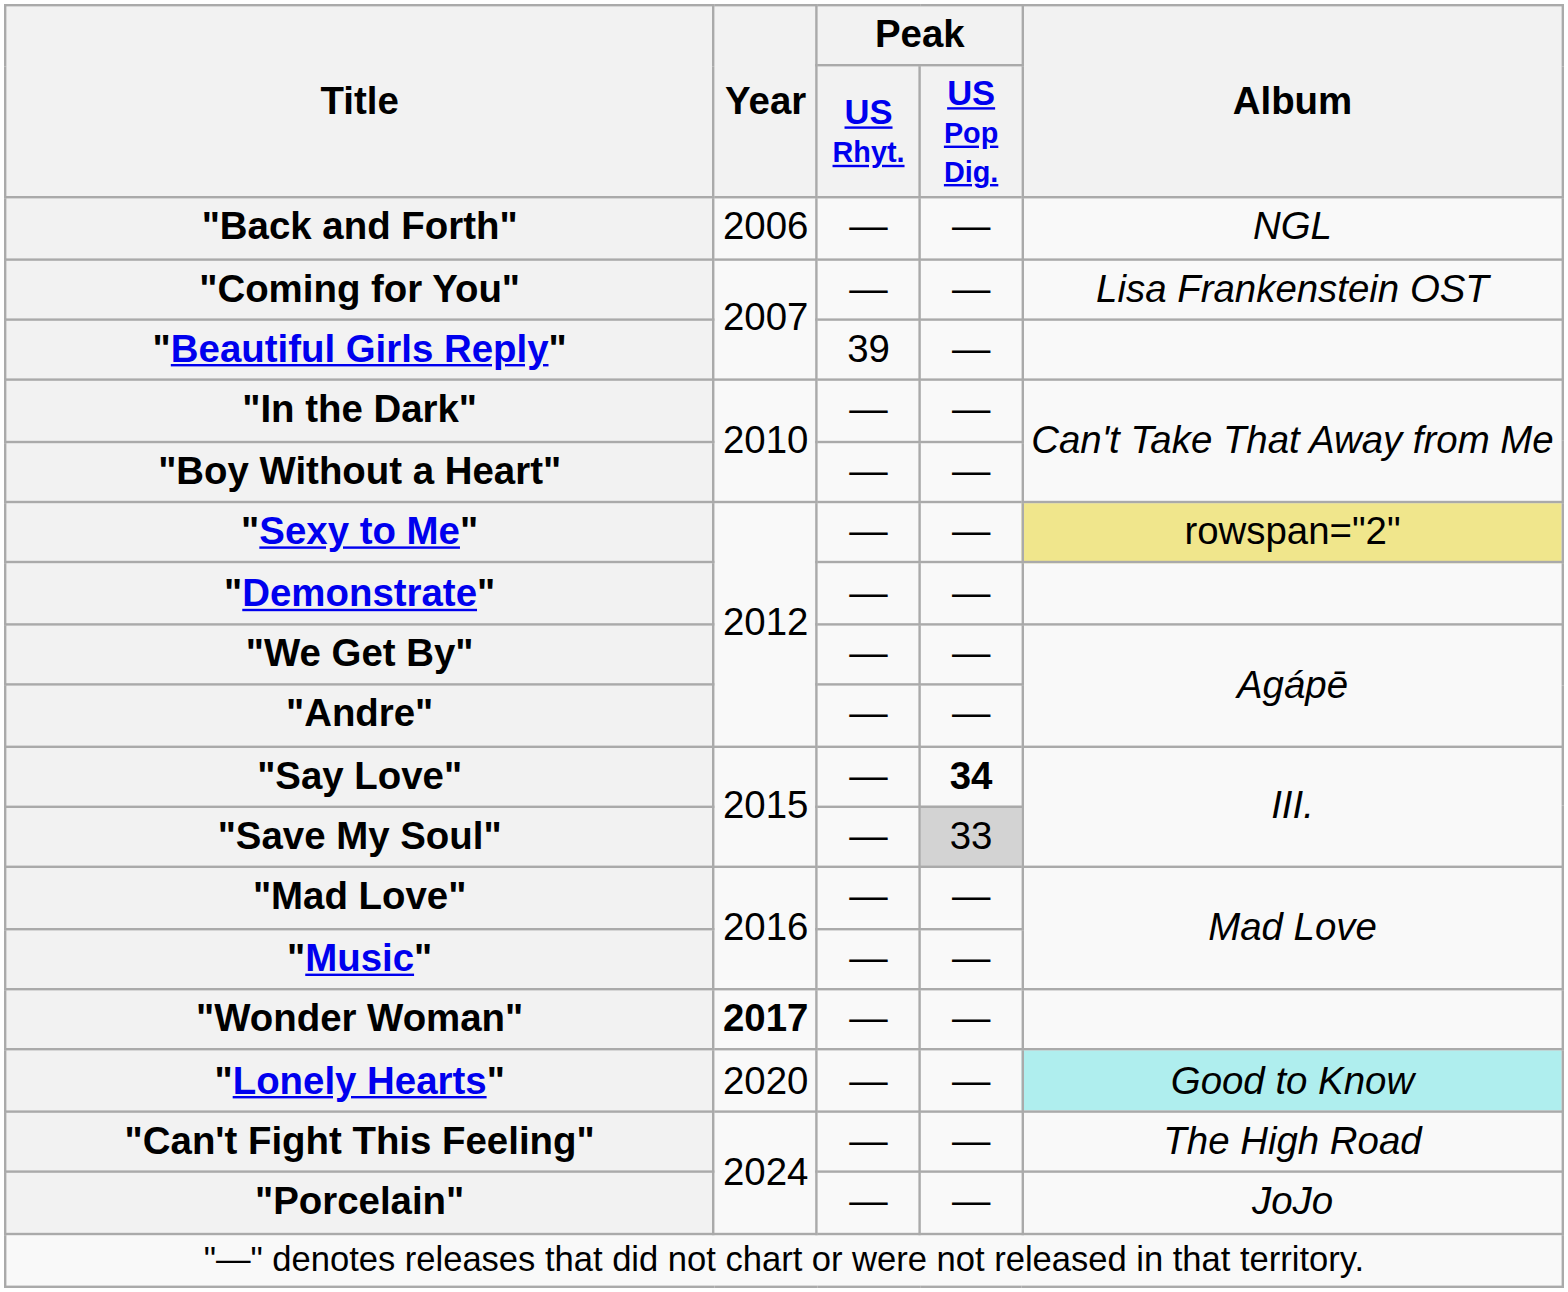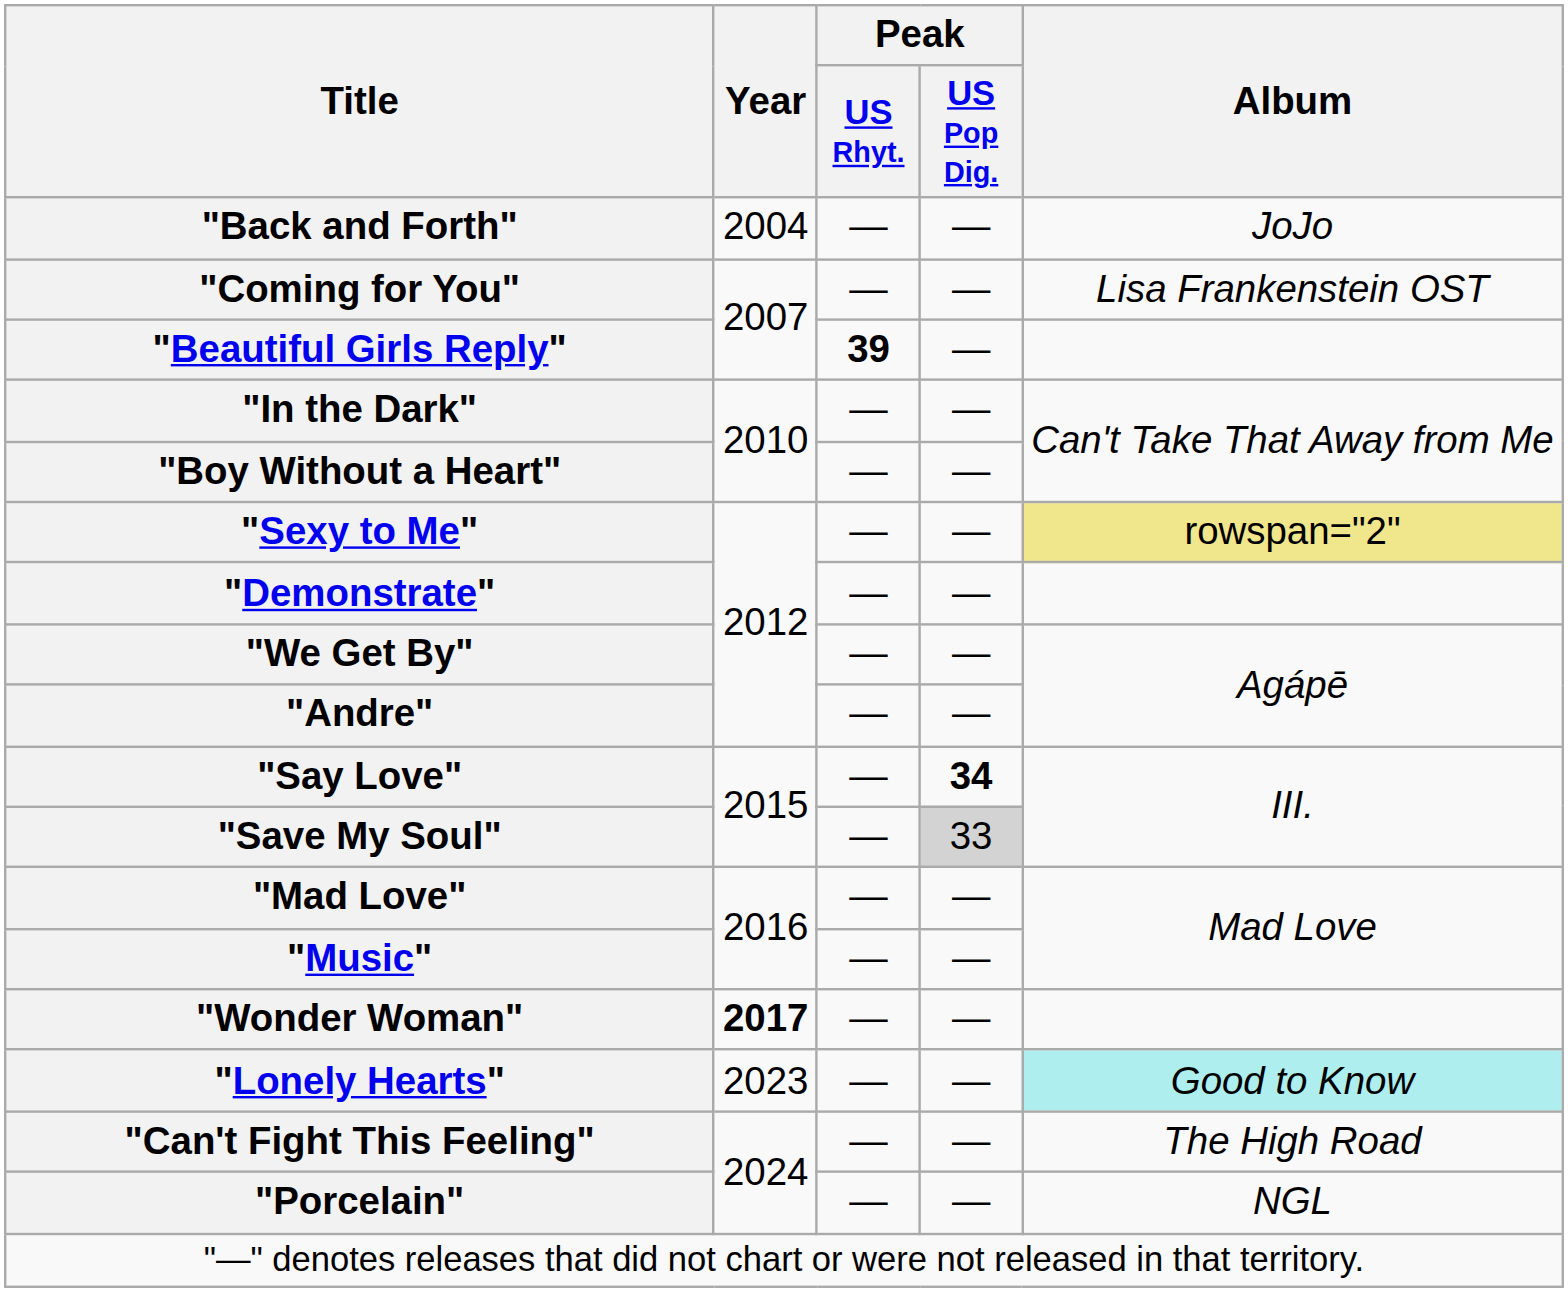"Back and Forth" | Year: 2006 -> 2004
"Back and Forth" | Album: NGL -> JoJo
"Beautiful Girls Reply" | Peak / US Rhyt.: normal -> bold
"Lonely Hearts" | Year: 2020 -> 2023
"Porcelain" | Album: JoJo -> NGL
